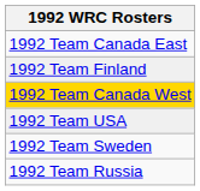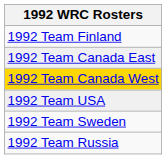row 2 | column 1: 1992 Team Canada East -> 1992 Team Finland
row 3 | column 1: 1992 Team Finland -> 1992 Team Canada East
